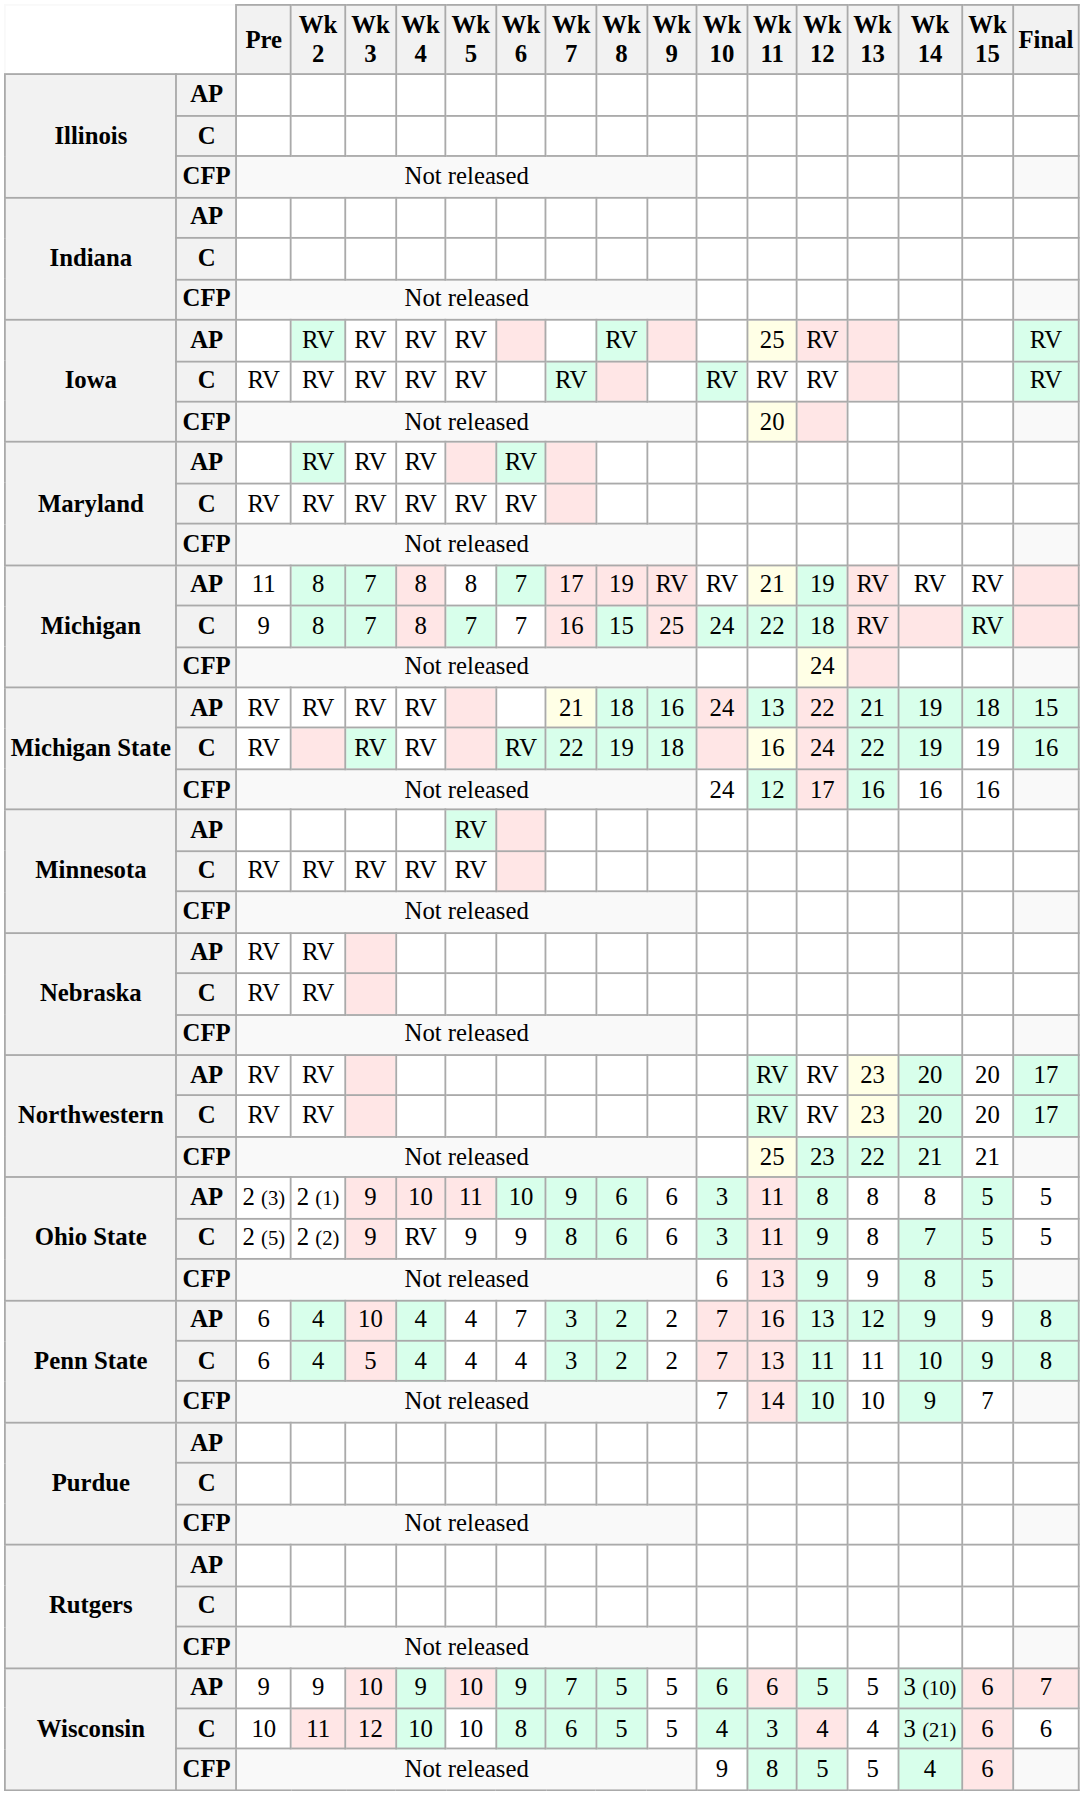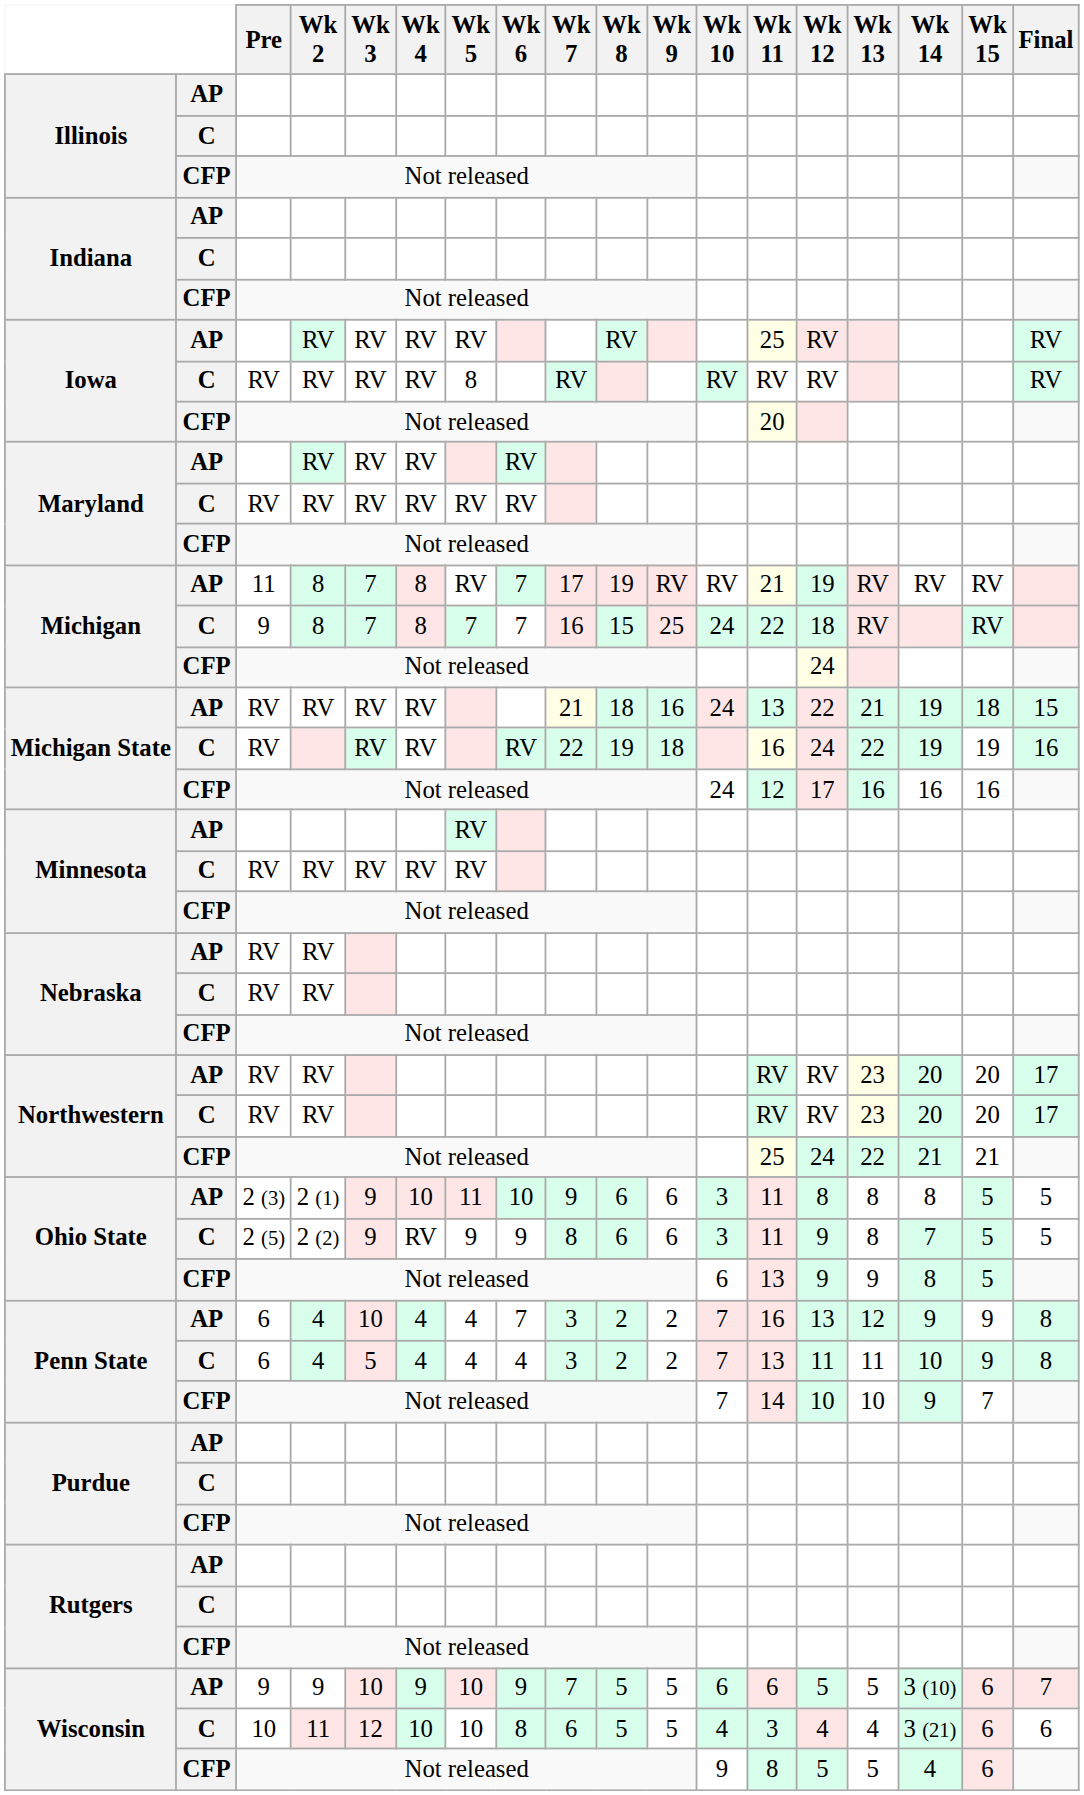Iowa / C | Wk 5: RV -> 8
Michigan / AP | Wk 5: 8 -> RV
Northwestern / CFP | Wk 12: 23 -> 24
